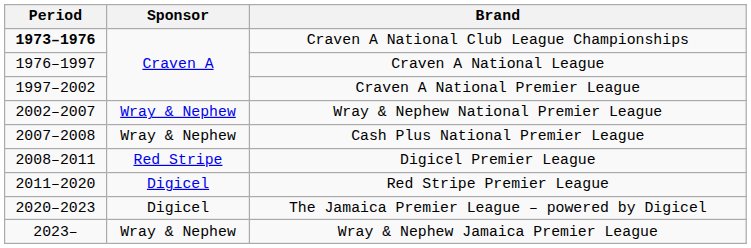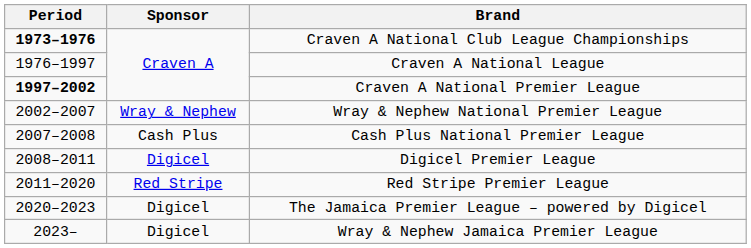Craven A National Premier League | Period: normal -> bold
Cash Plus National Premier League | Sponsor: Wray & Nephew -> Cash Plus
Digicel Premier League | Sponsor: Red Stripe -> Digicel
Red Stripe Premier League | Sponsor: Digicel -> Red Stripe
Wray & Nephew Jamaica Premier League | Sponsor: Wray & Nephew -> Digicel
